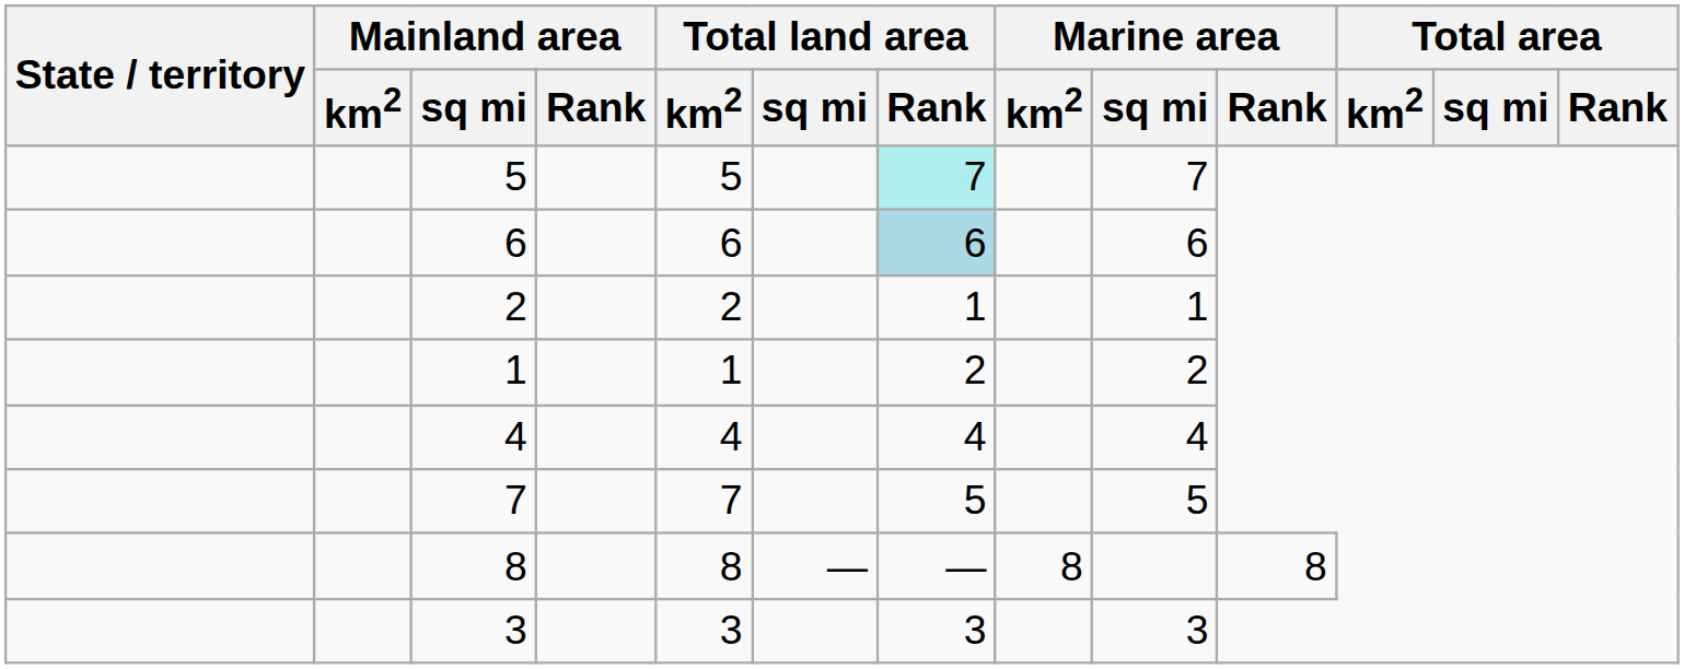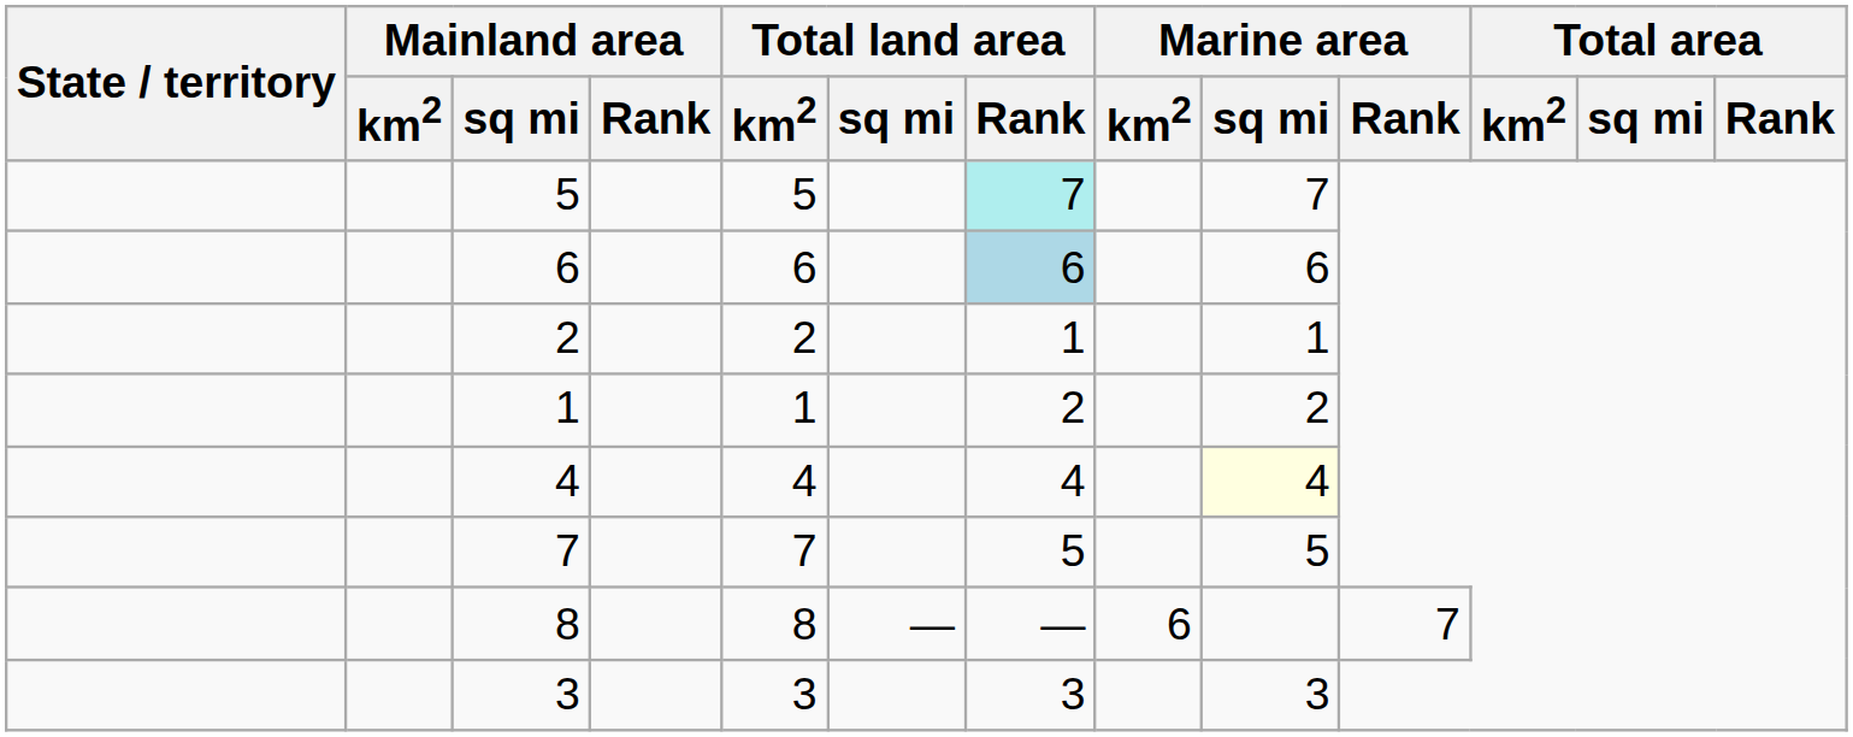row 7 | Marine area / sq mi: no background -> lightyellow background
row 9 | Marine area / km2: 8 -> 6
row 9 | Marine area / Rank: 8 -> 7
